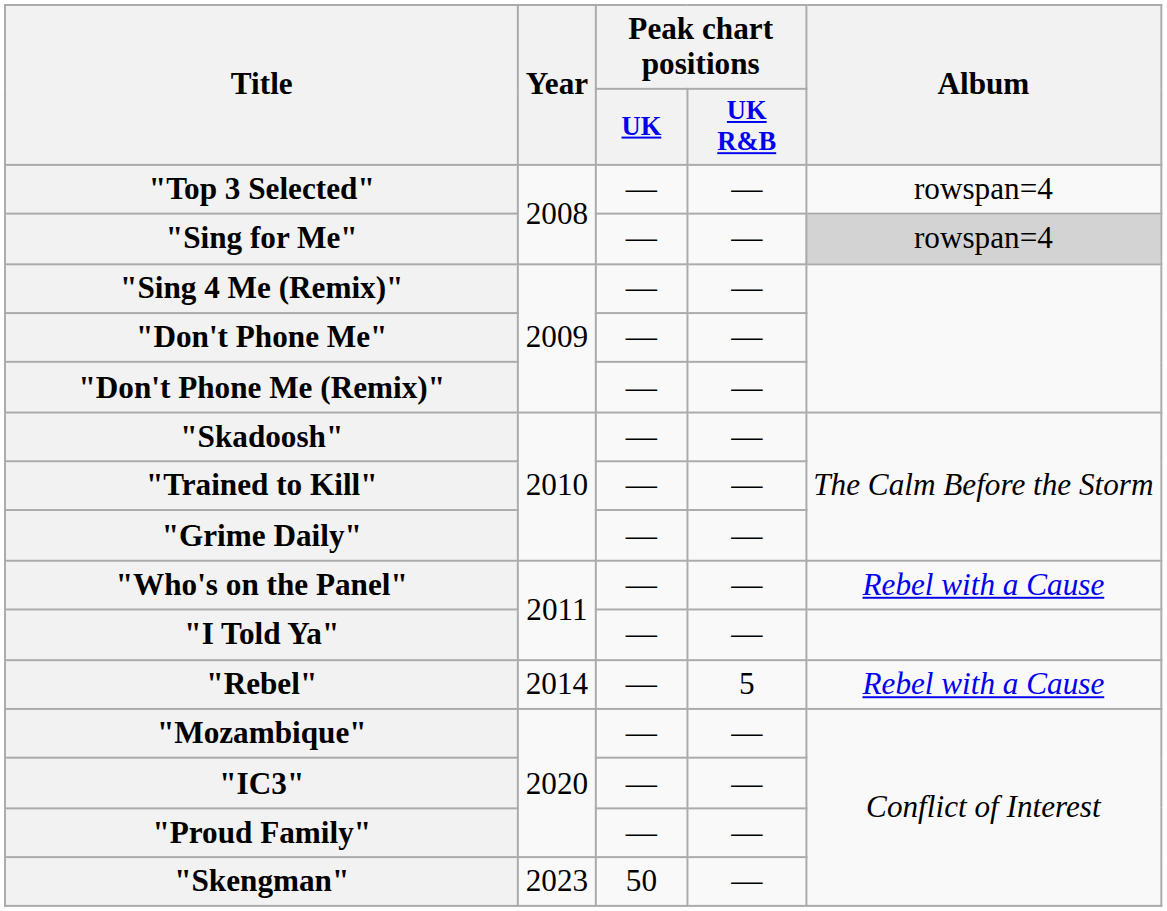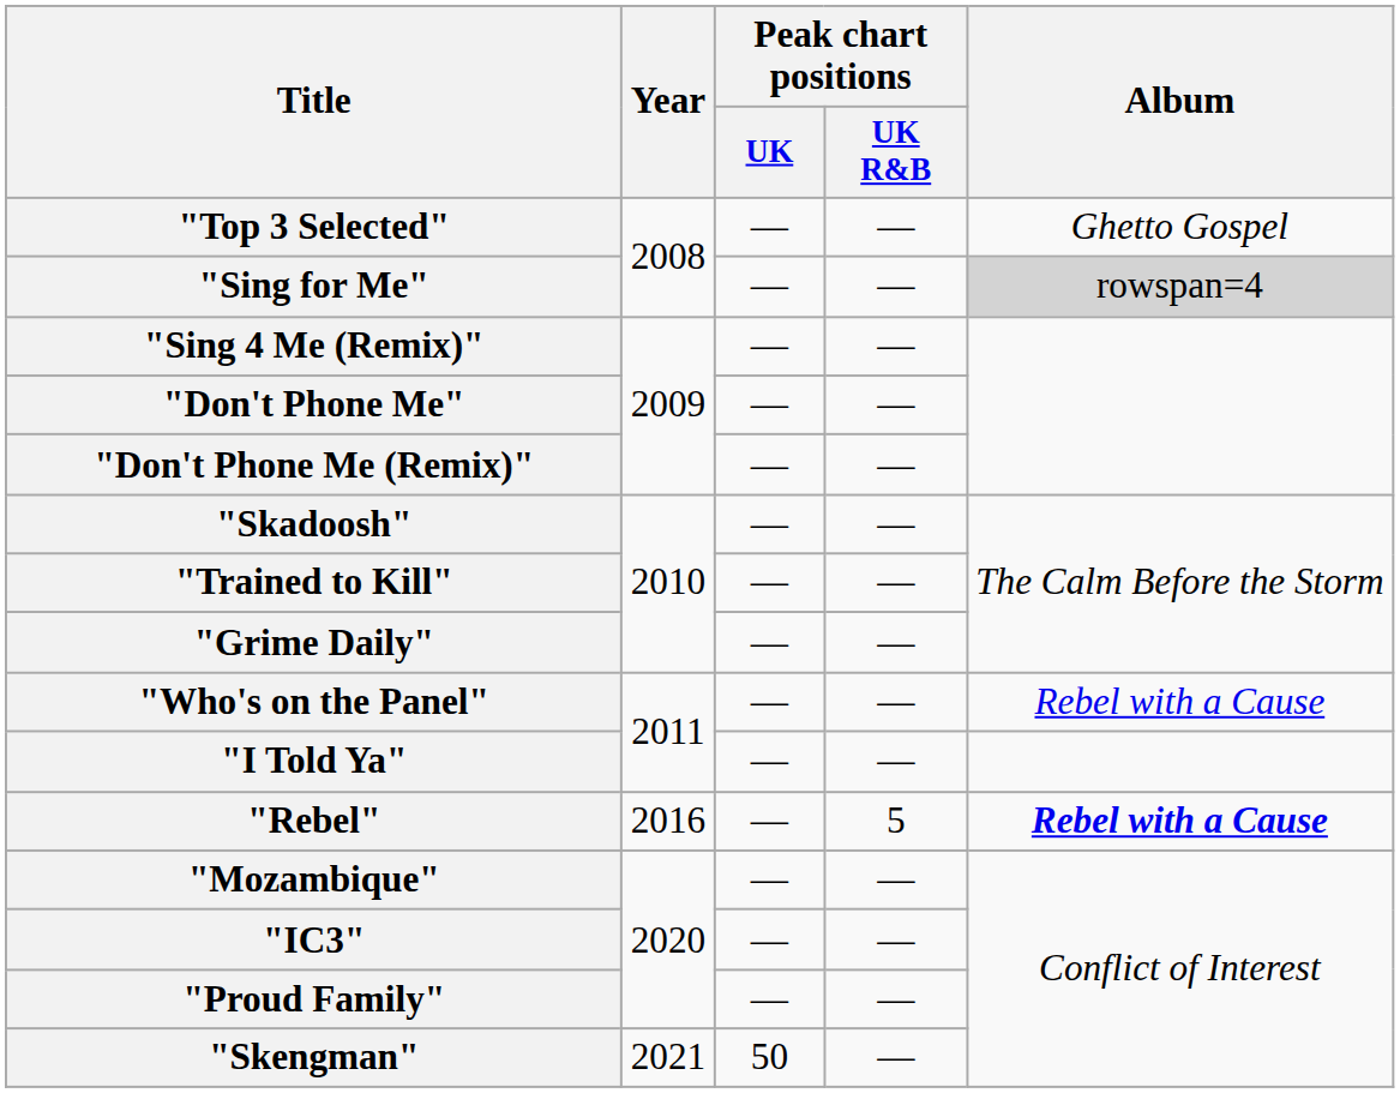"Top 3 Selected" | Album: rowspan=4 -> Ghetto Gospel
"Rebel" | Year: 2014 -> 2016
"Rebel" | Album: normal -> bold
"Skengman" | Year: 2023 -> 2021
